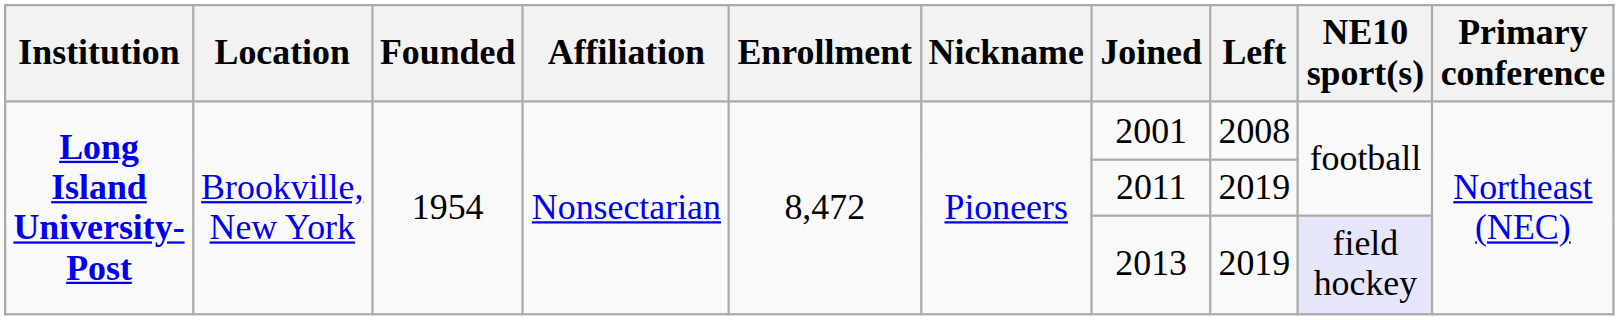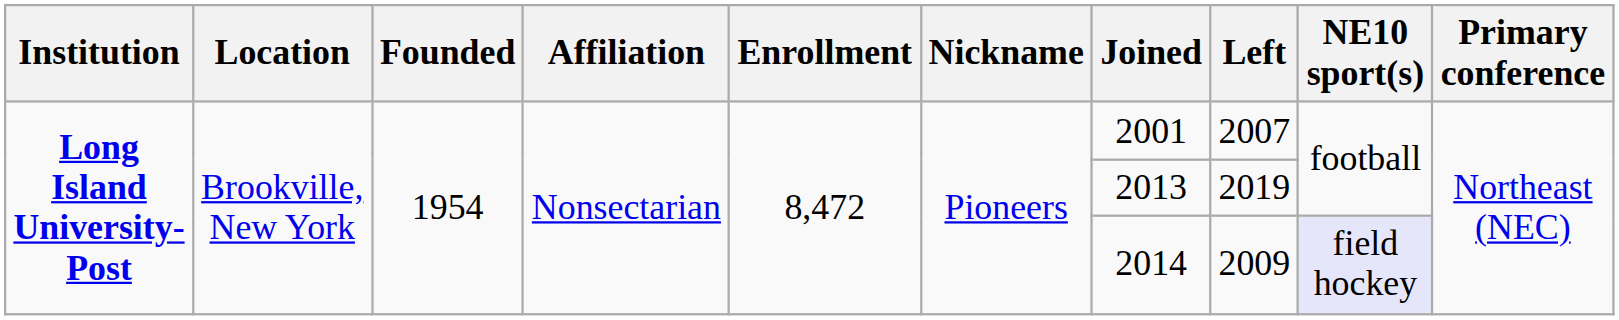row 2 | Left: 2008 -> 2007
row 3 | Joined: 2011 -> 2013
row 4 | Joined: 2013 -> 2014
row 4 | Left: 2019 -> 2009
